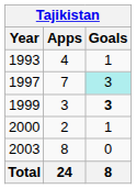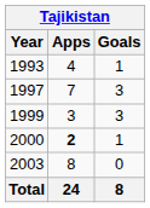1997 | Goals: paleturquoise background -> no background
1999 | Goals: bold -> normal
2000 | Apps: normal -> bold
